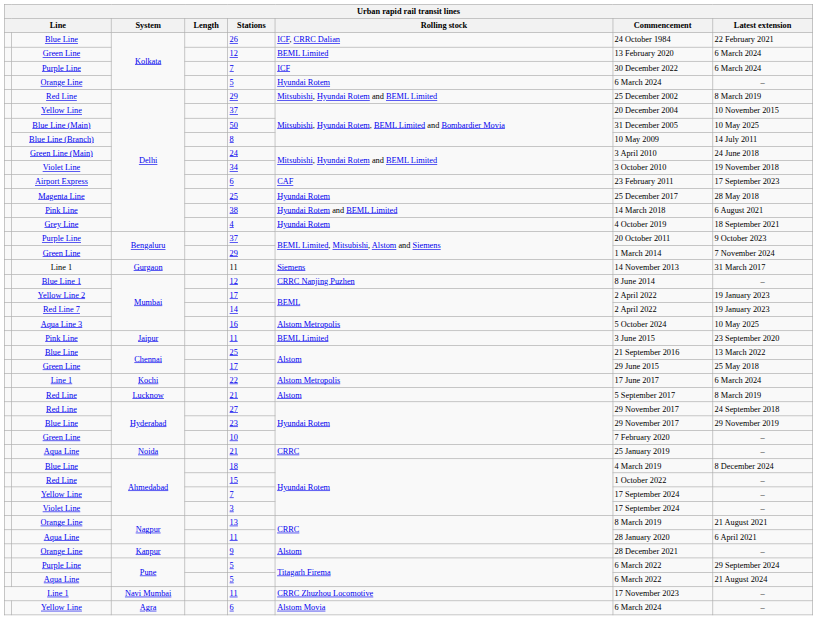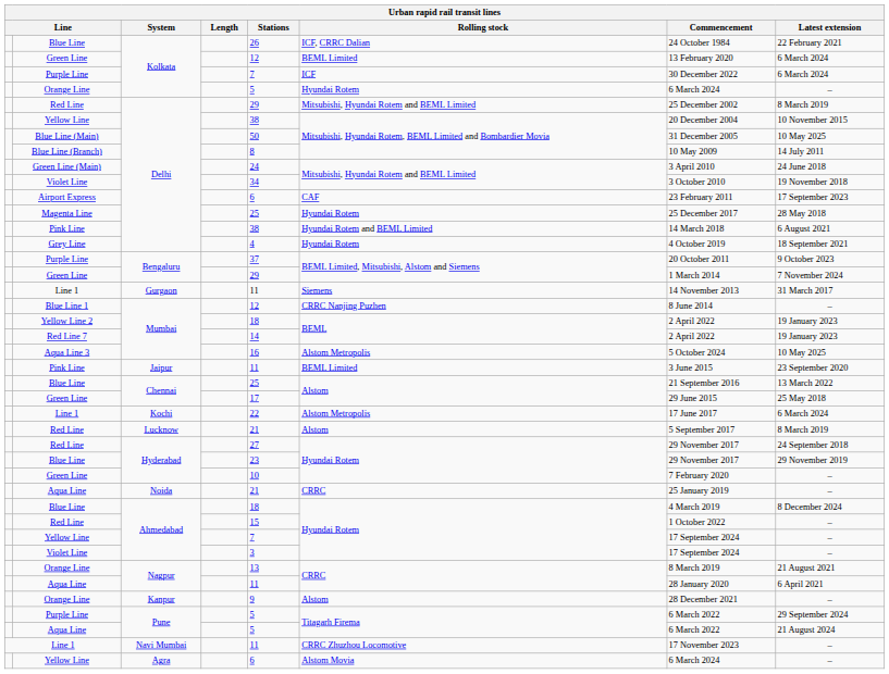Yellow Line / Delhi | Stations: 37 -> 38
Yellow Line 2 | Stations: 17 -> 18
